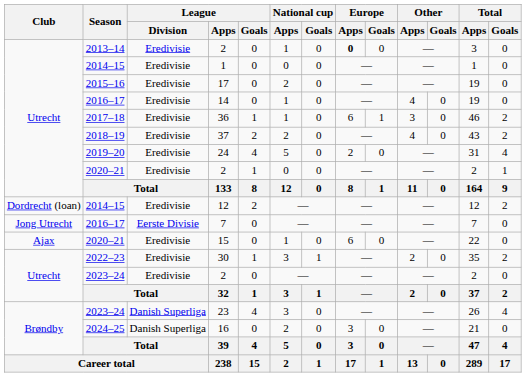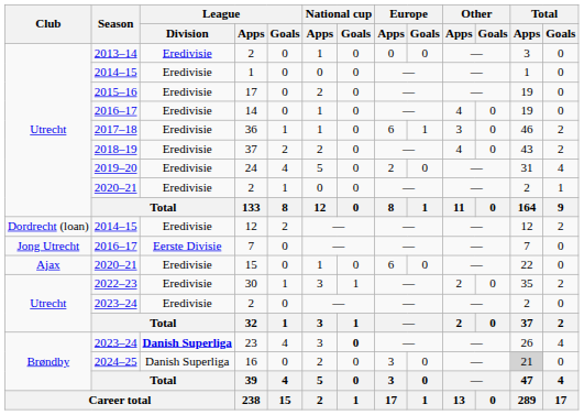2013–14 / 2 | Europe / Apps: bold -> normal
23 | League / Division: normal -> bold
23 | National cup / Goals: normal -> bold
16 | Total / Apps: no background -> lightgrey background
